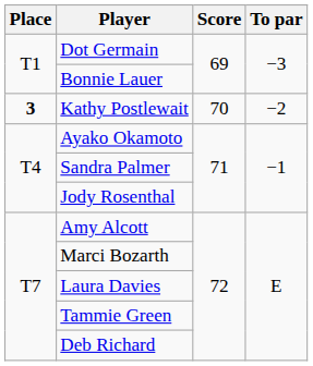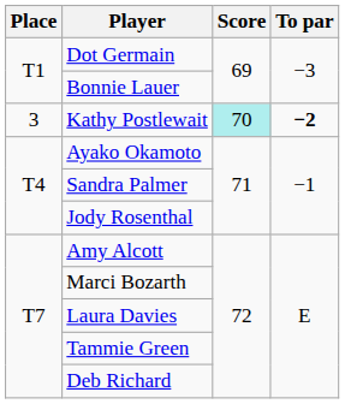Kathy Postlewait | Place: bold -> normal
Kathy Postlewait | Score: no background -> paleturquoise background
Kathy Postlewait | To par: normal -> bold
